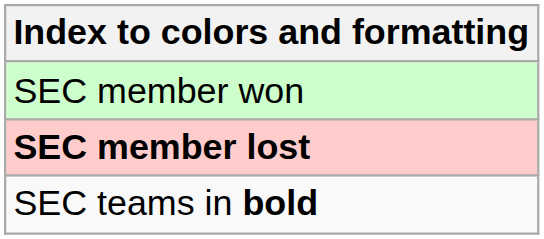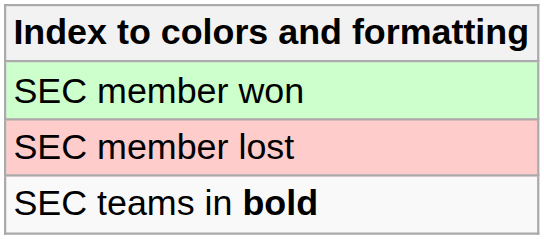row 3 | column 1: bold -> normal
